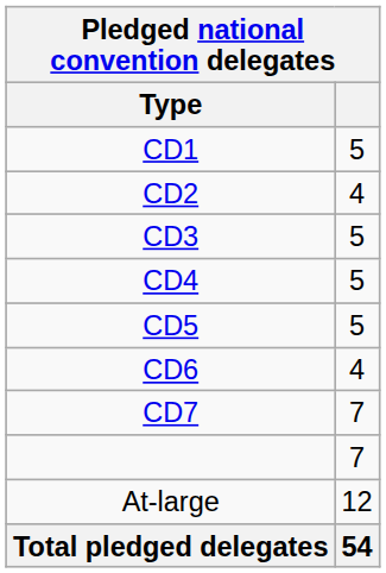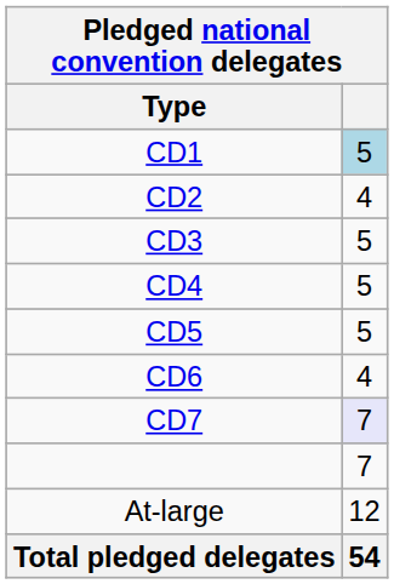CD1 | column 2: no background -> lightblue background
CD7 | column 2: no background -> lavender background
